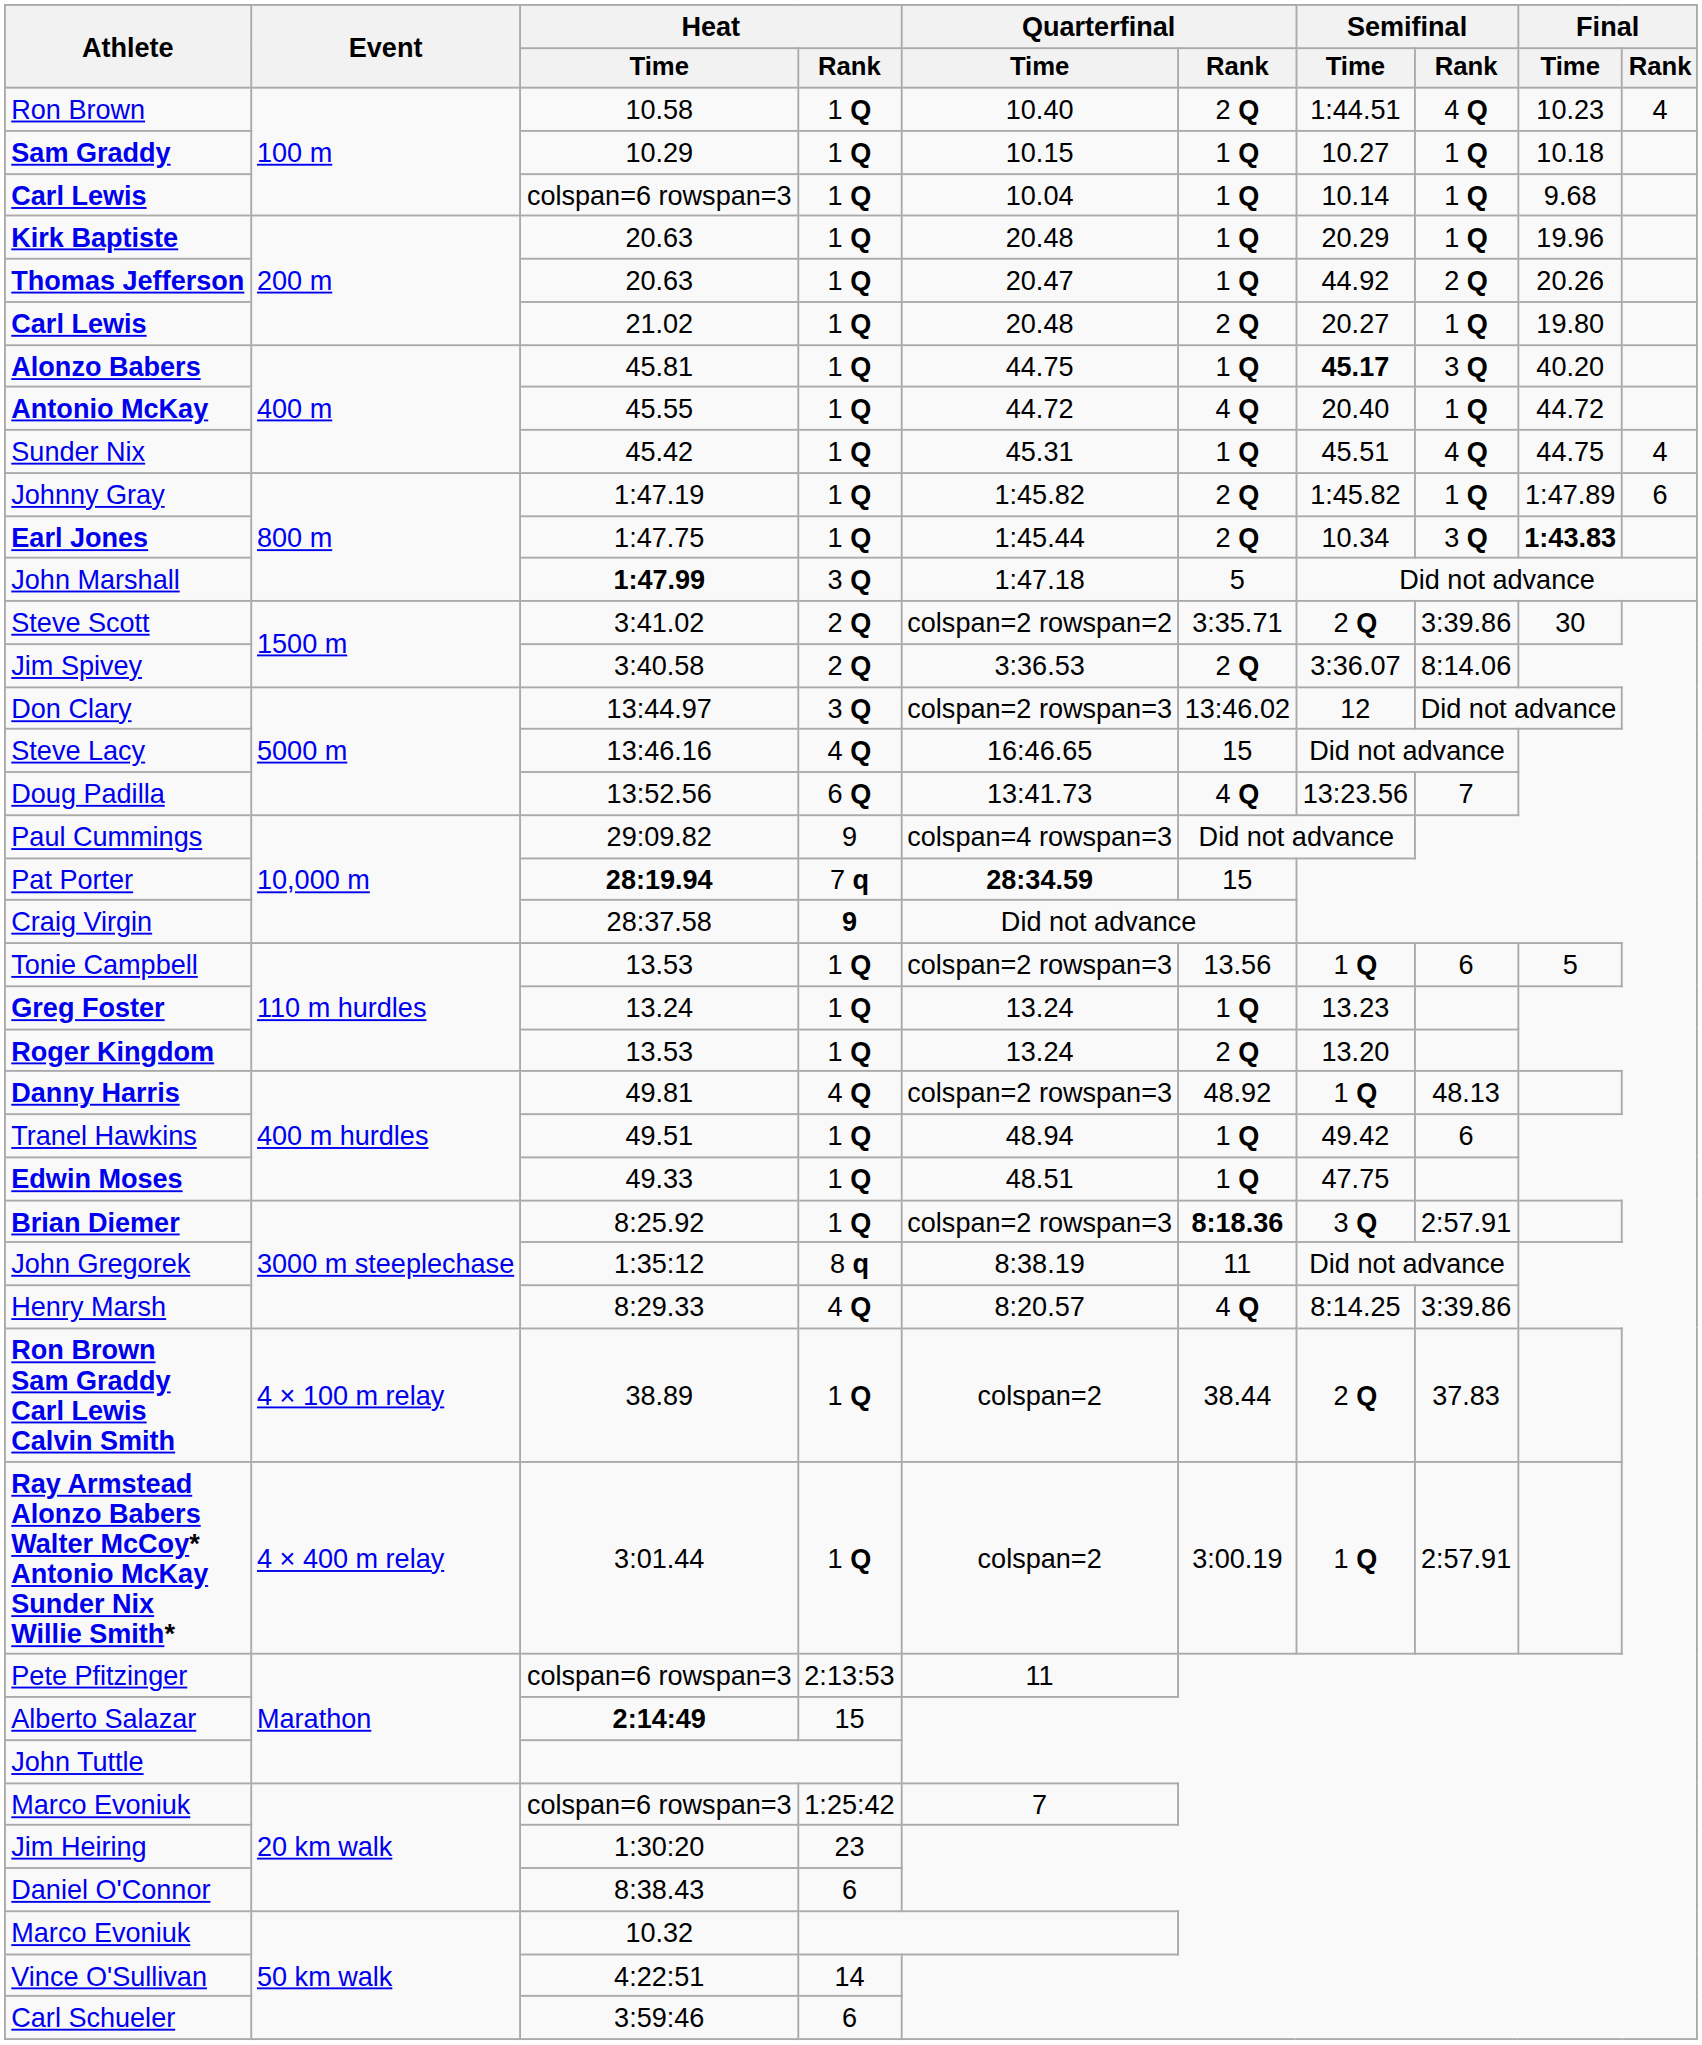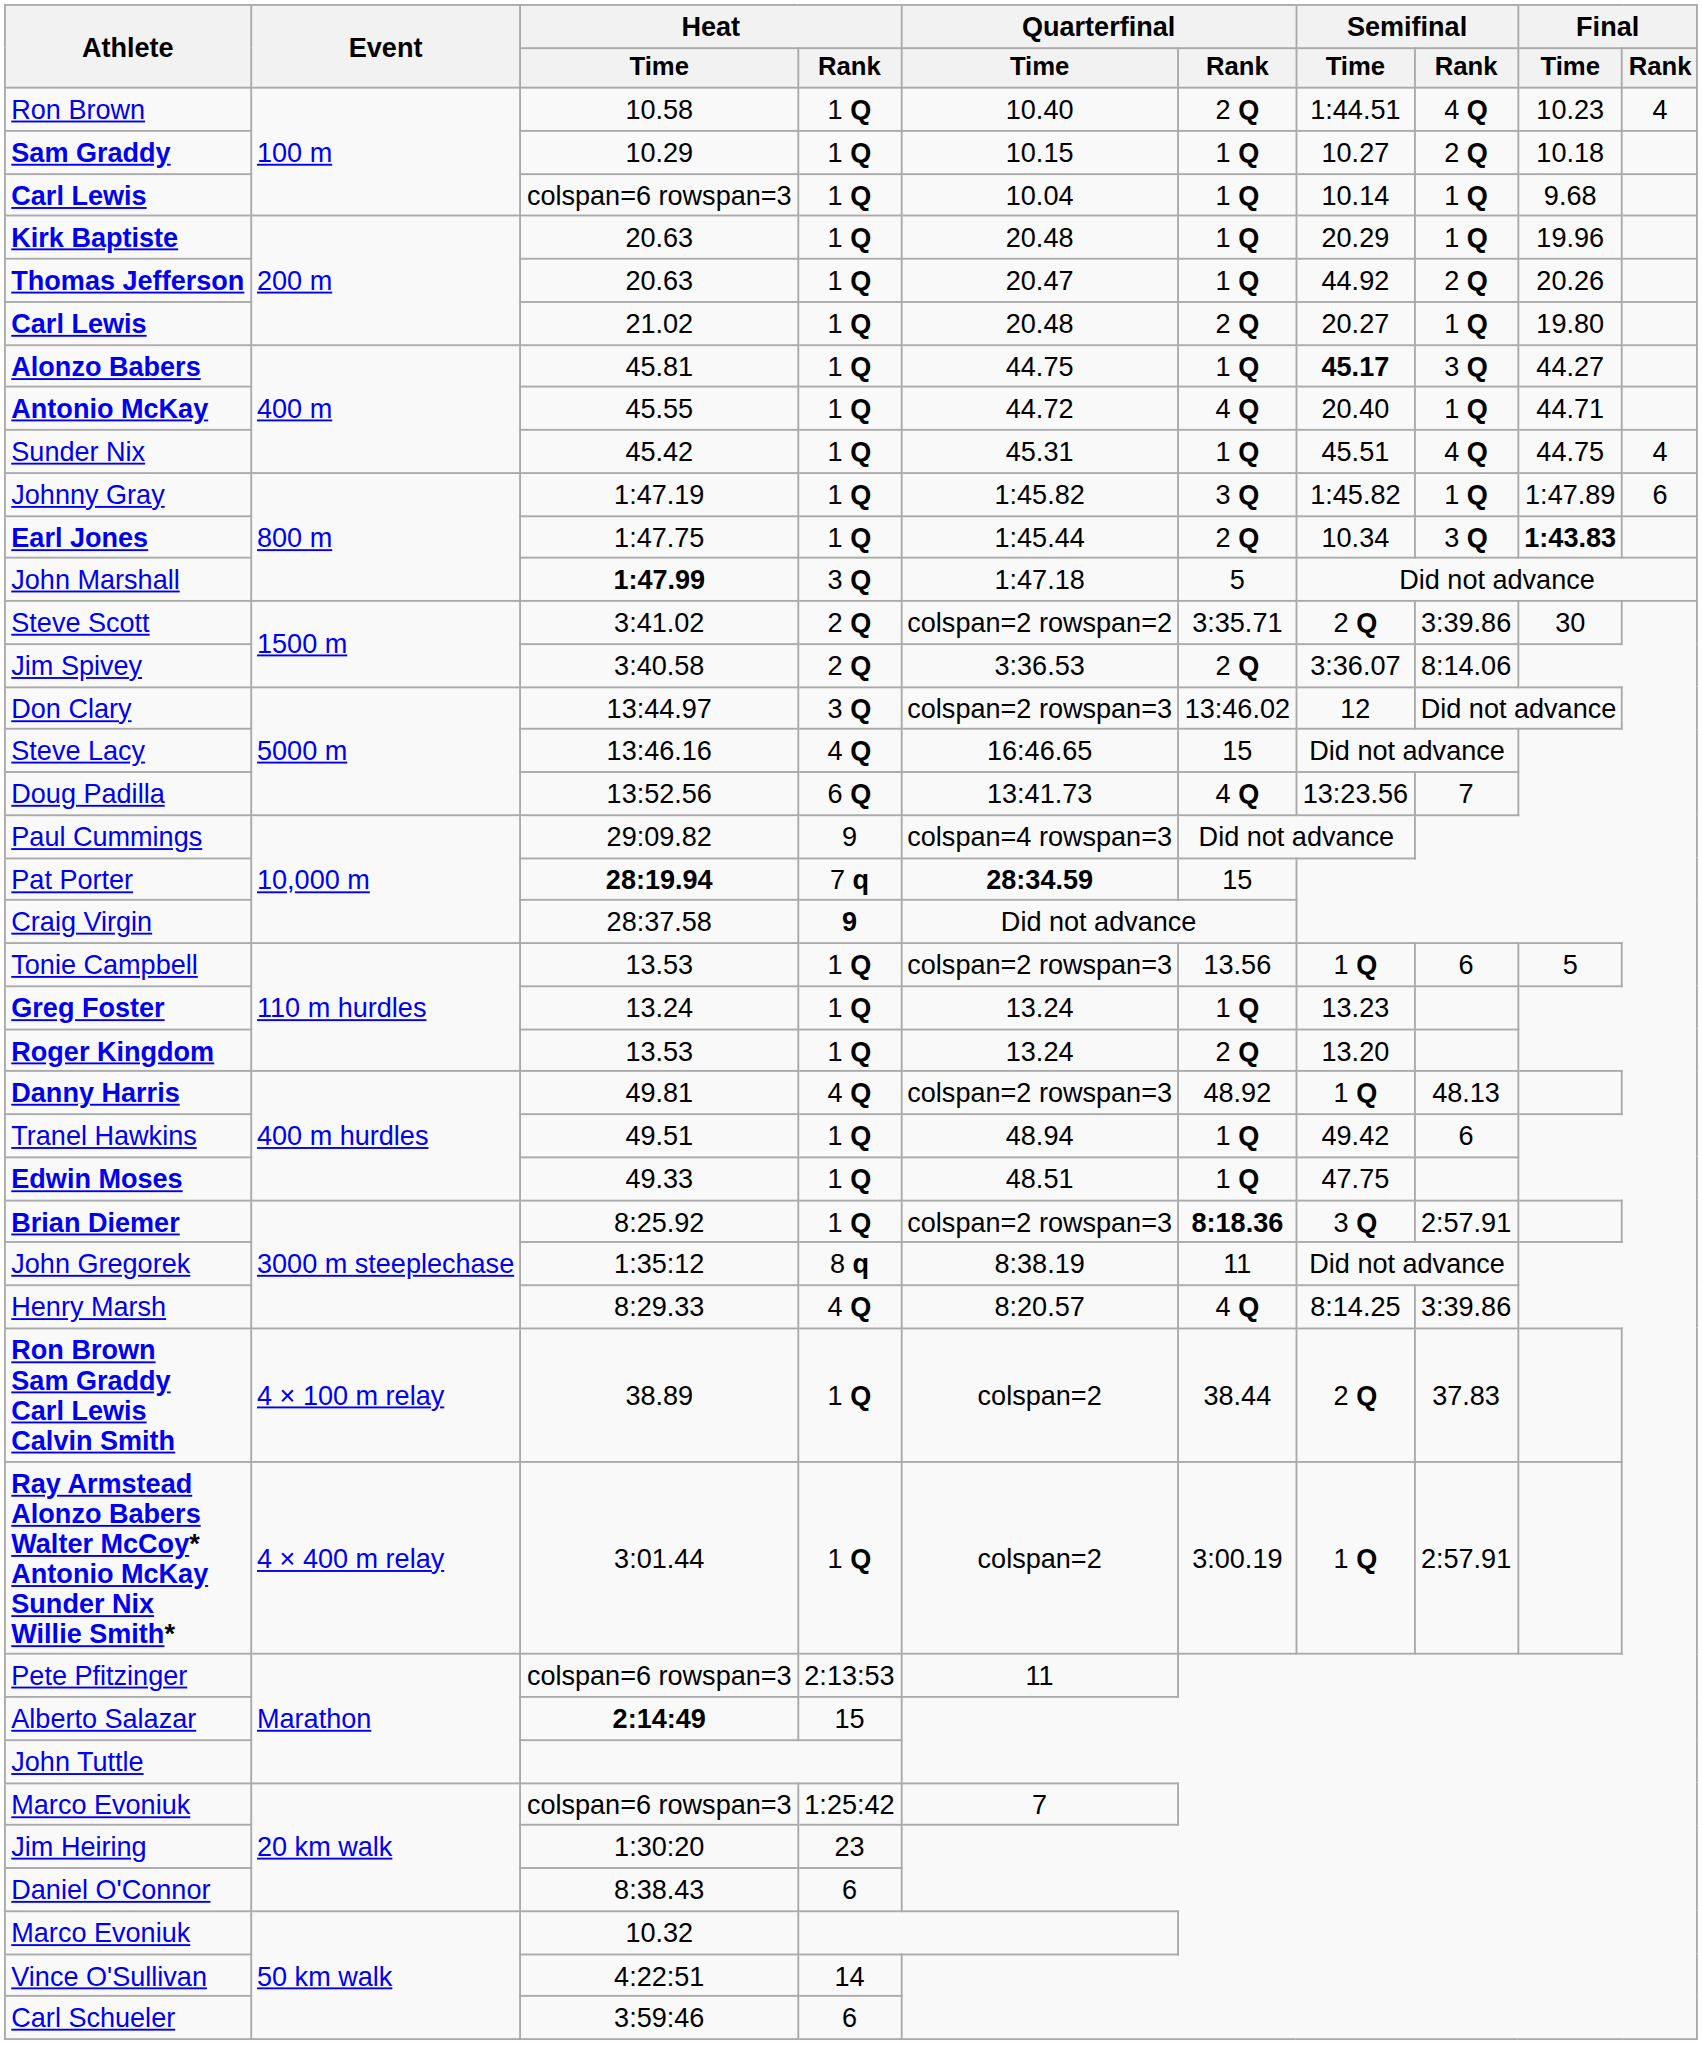Sam Graddy | Semifinal / Rank: 1 Q -> 2 Q
Alonzo Babers | Final / Time: 40.20 -> 44.27
Antonio McKay | Final / Time: 44.72 -> 44.71
Johnny Gray | Quarterfinal / Rank: 2 Q -> 3 Q
